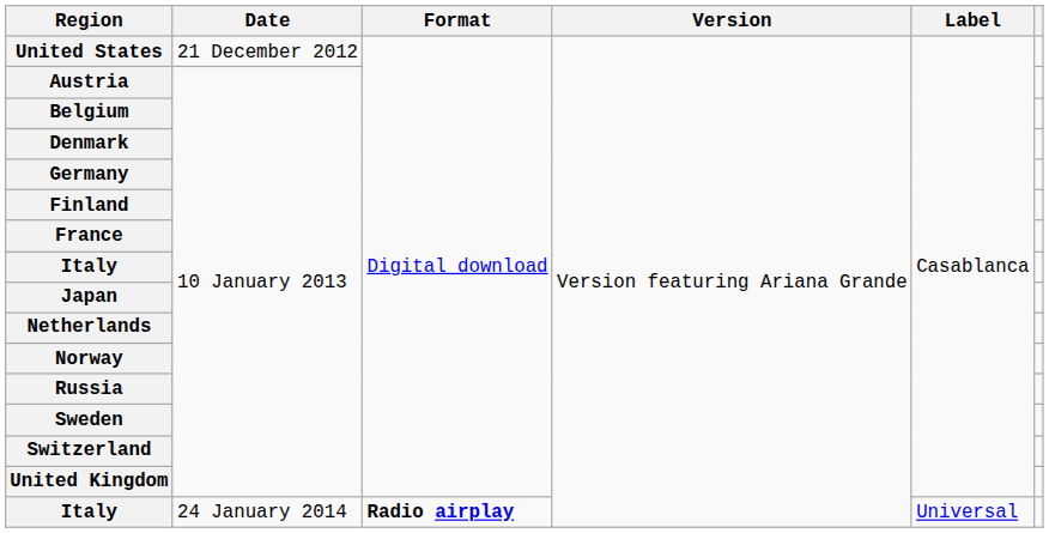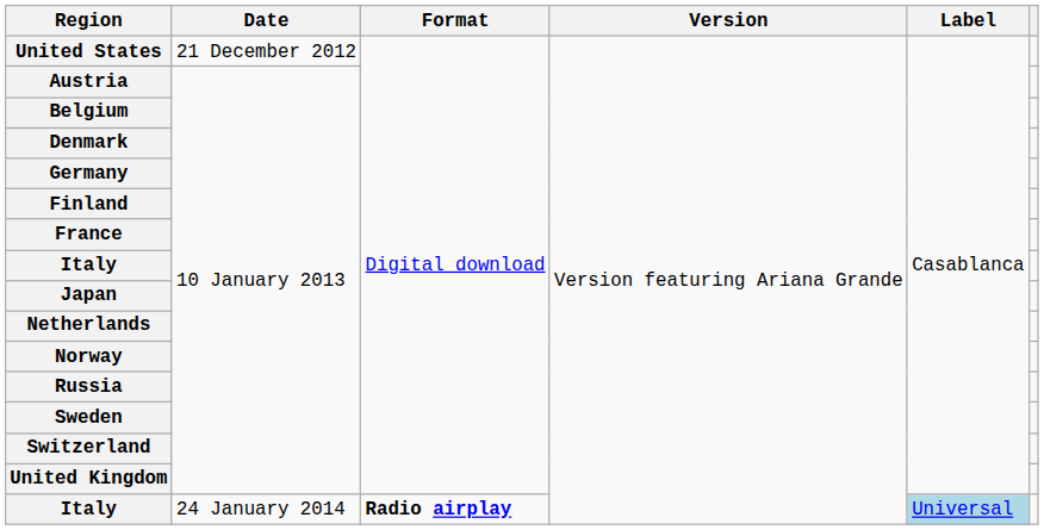Italy / 24 January 2014 | Label: no background -> lightblue background
